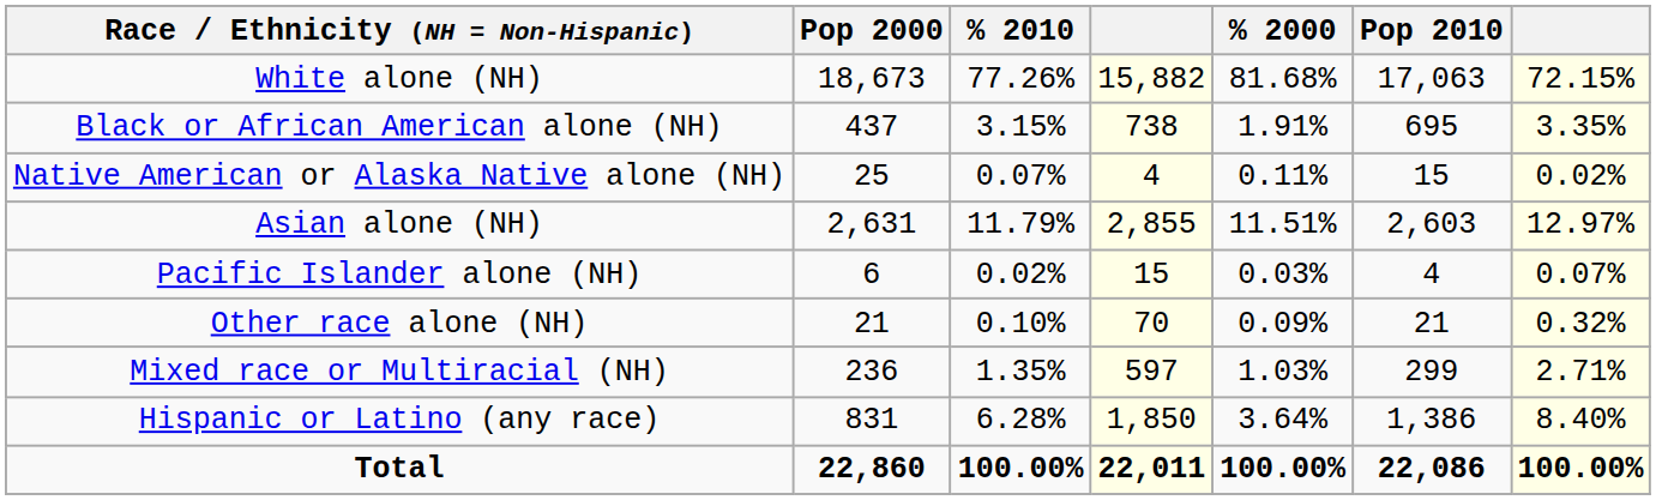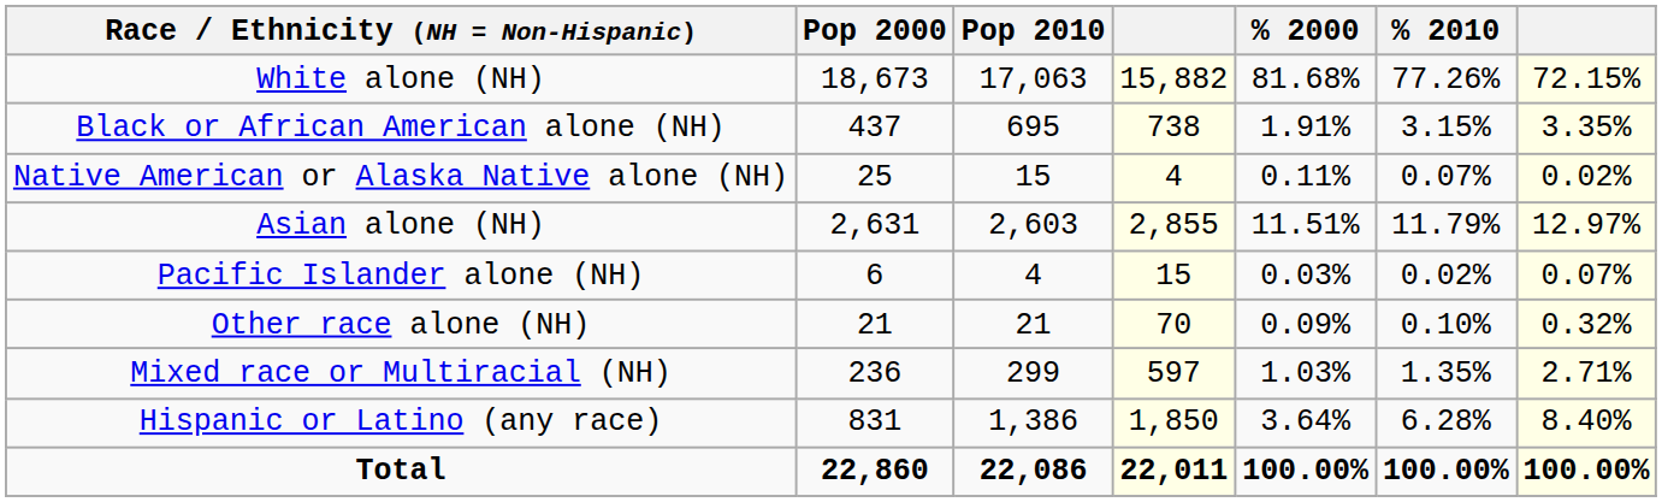columns swapped: Pop 2010 <-> % 2010
